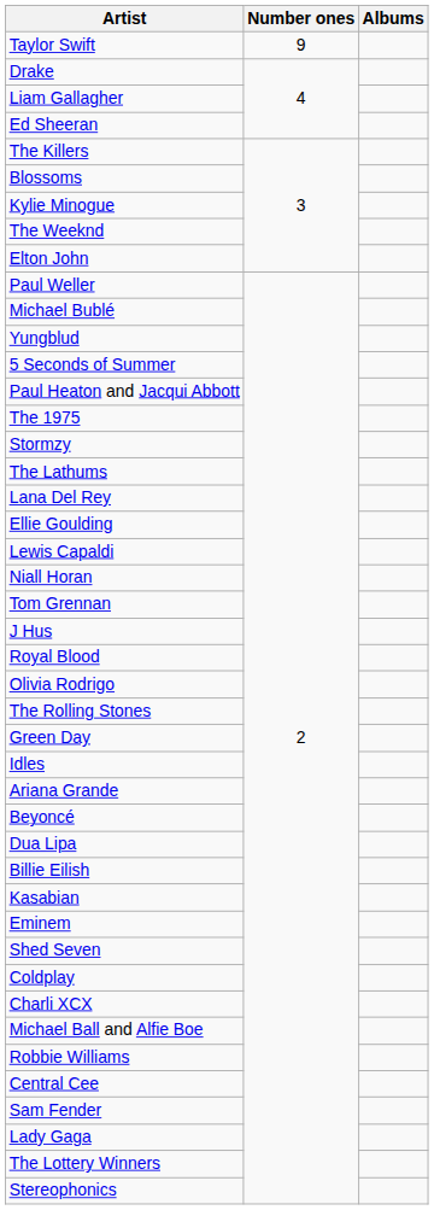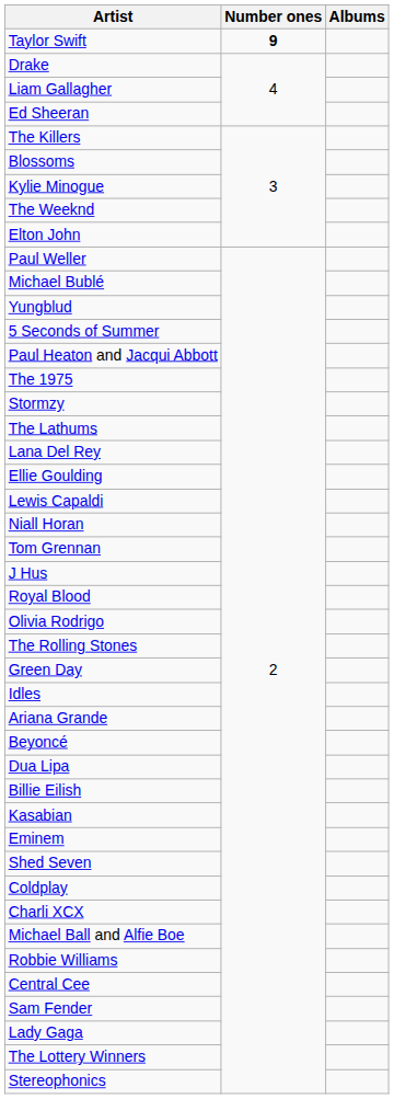Taylor Swift | Number ones: normal -> bold
